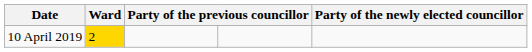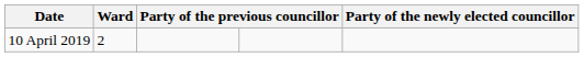10 April 2019 | Ward: gold background -> no background
